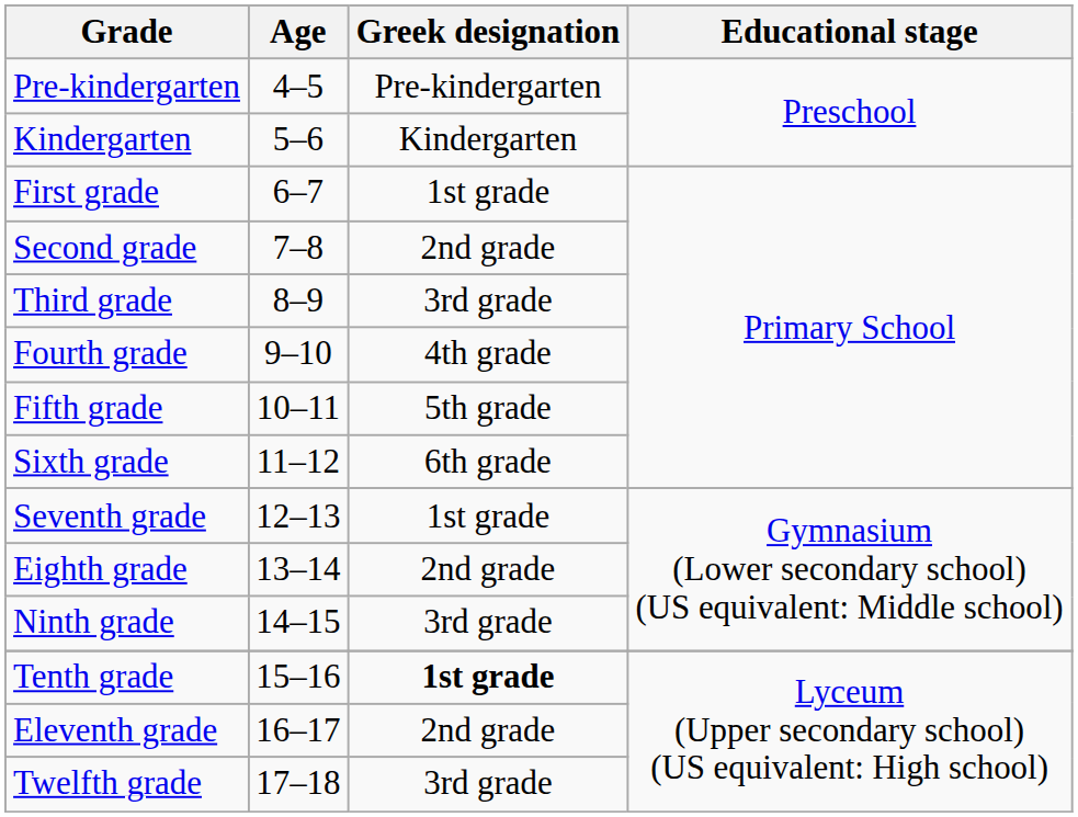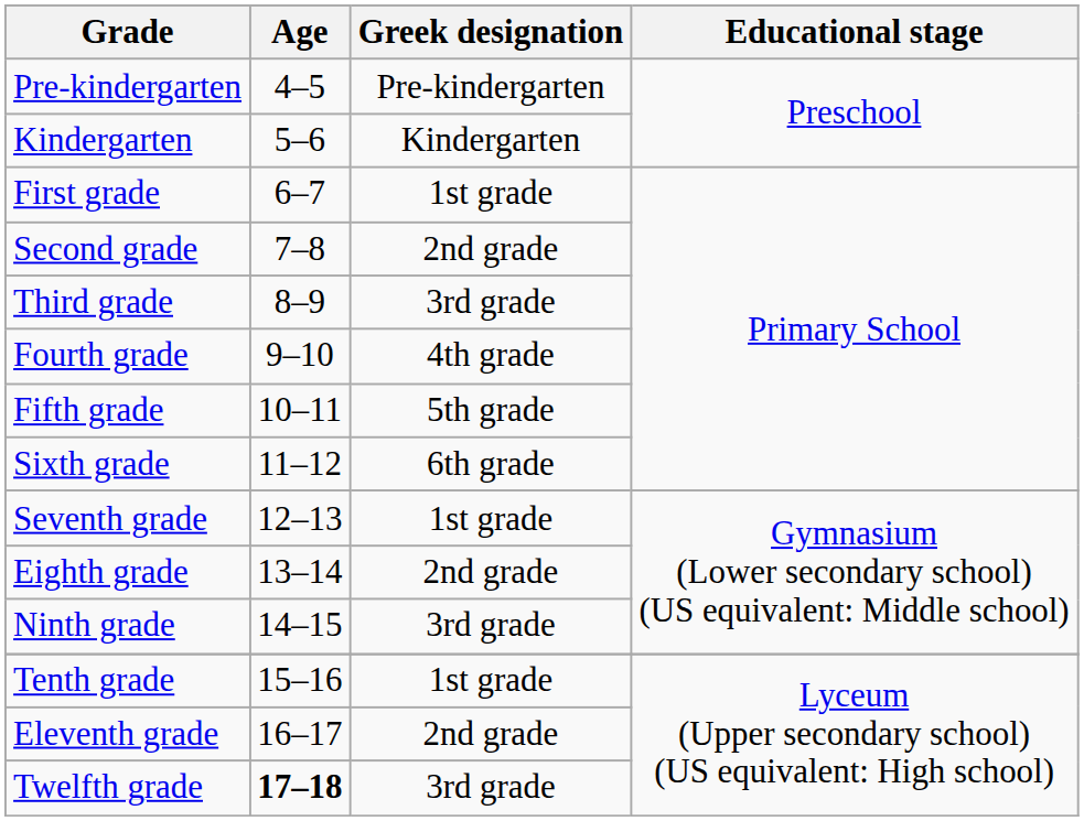Tenth grade | Greek designation: bold -> normal
Twelfth grade | Age: normal -> bold
